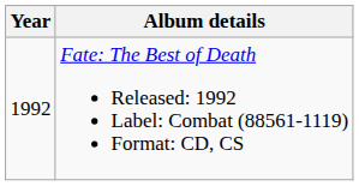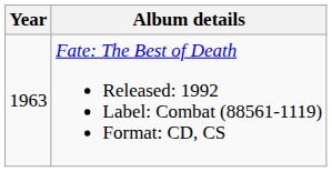row 2 | Year: 1992 -> 1963
